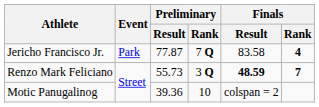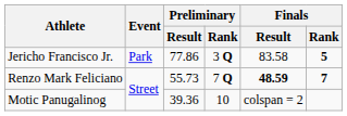Jericho Francisco Jr. | Preliminary / Result: 77.87 -> 77.86
Jericho Francisco Jr. | Preliminary / Rank: 7 Q -> 3 Q
Jericho Francisco Jr. | Finals / Rank: 4 -> 5
Renzo Mark Feliciano | Preliminary / Rank: 3 Q -> 7 Q
